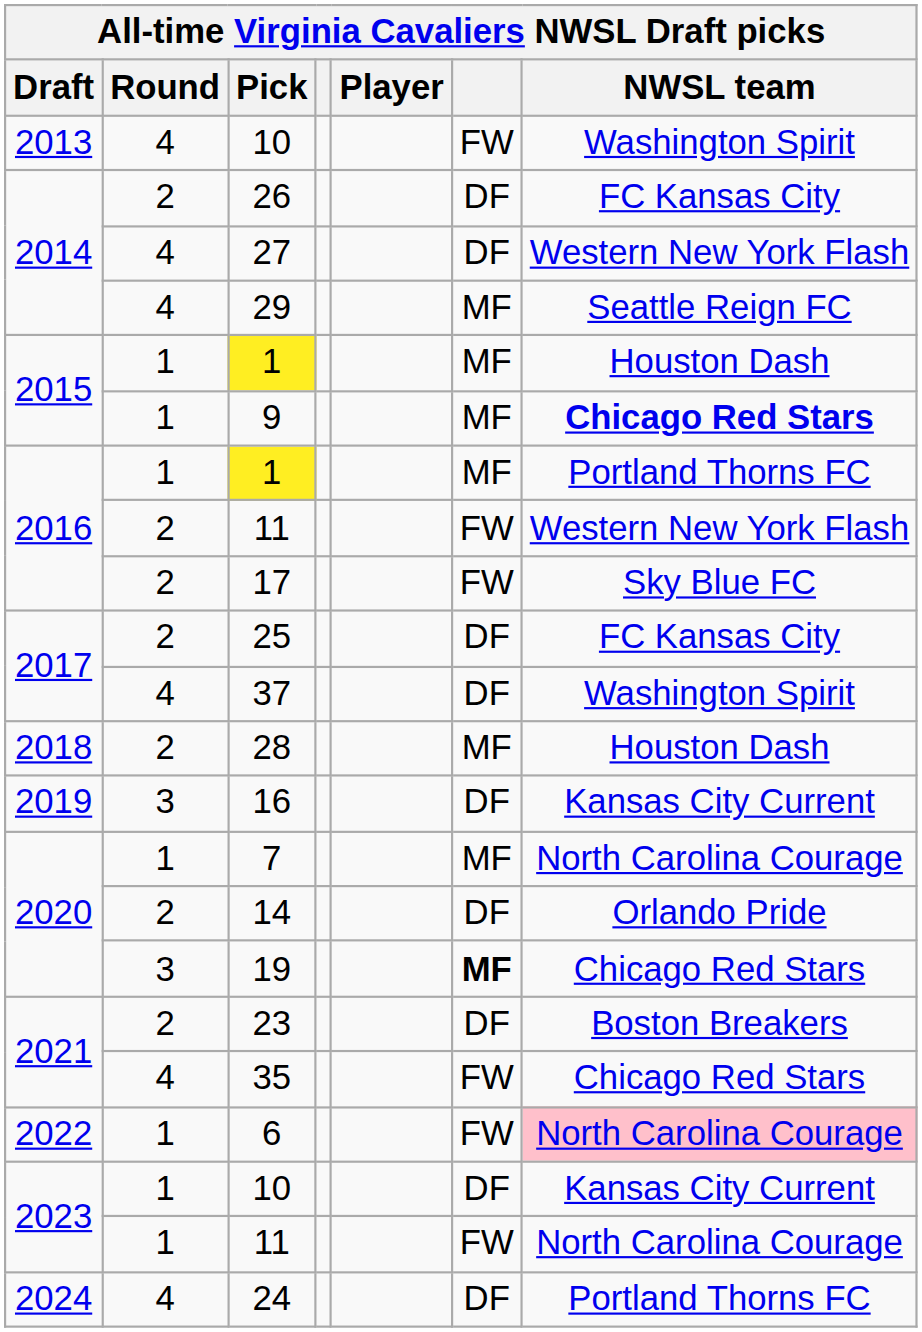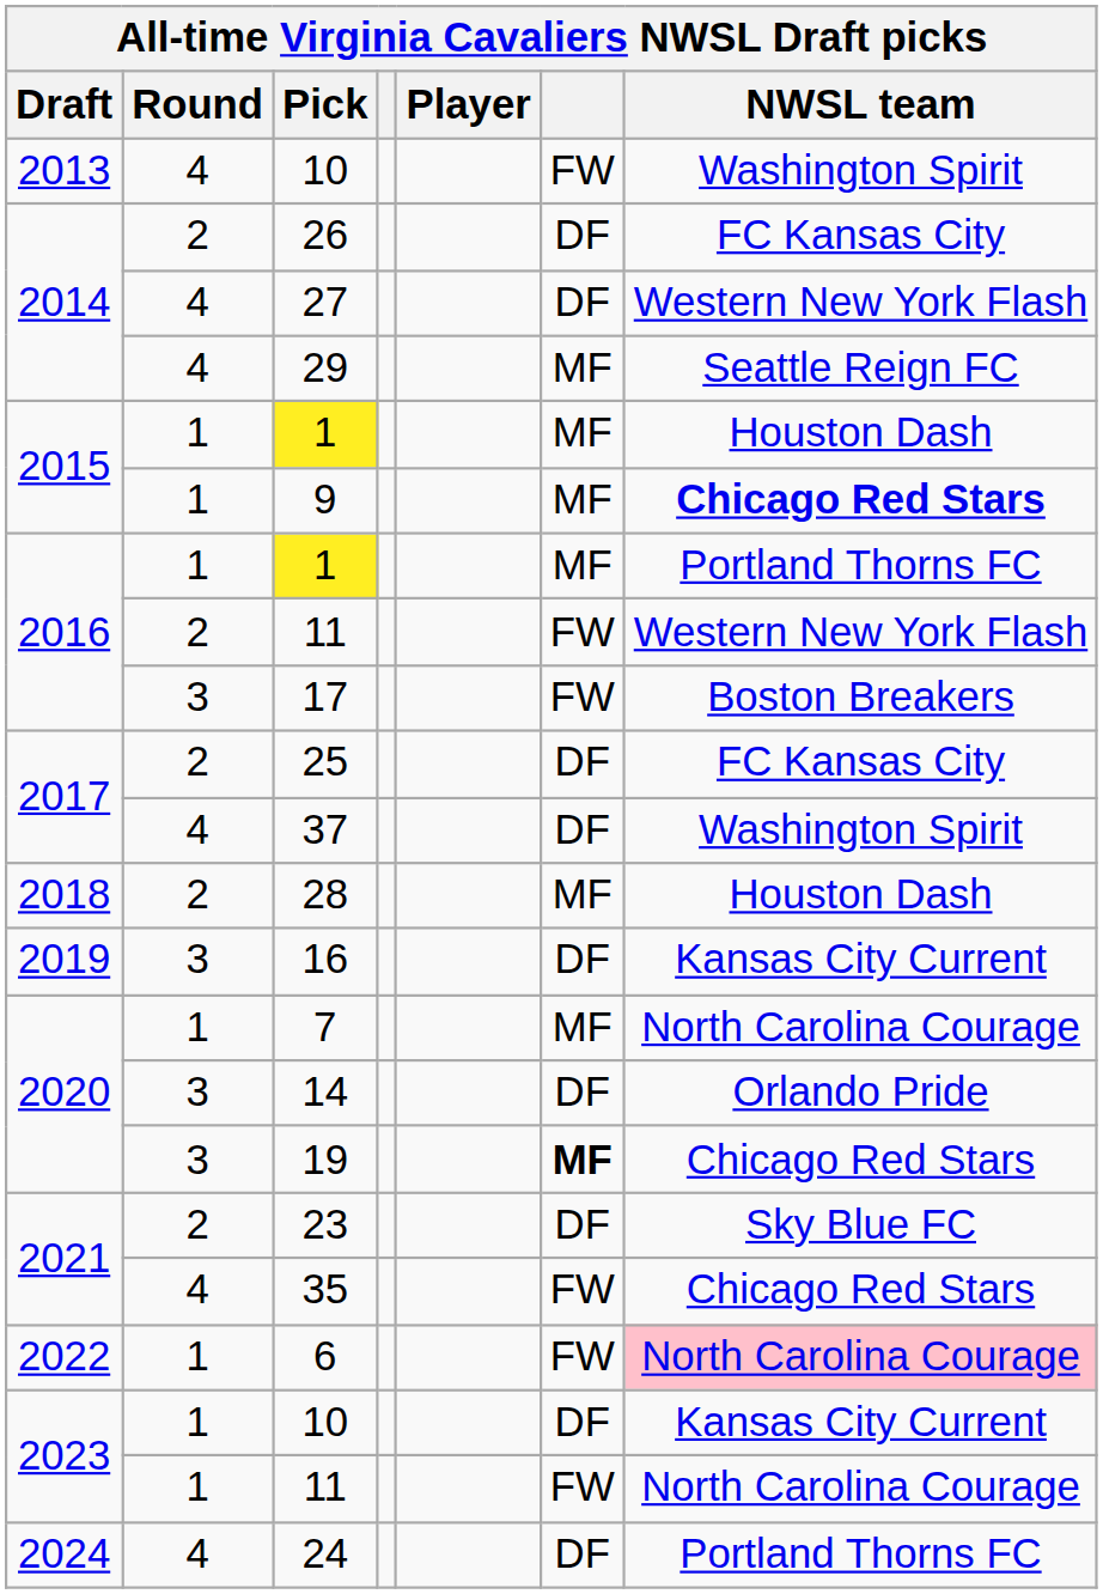17 | Round: 2 -> 3
17 | NWSL team: Sky Blue FC -> Boston Breakers
14 | Round: 2 -> 3
23 | NWSL team: Boston Breakers -> Sky Blue FC
